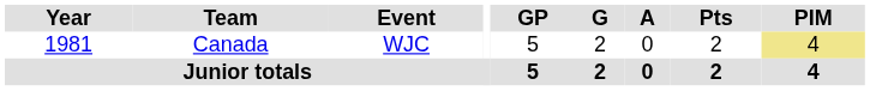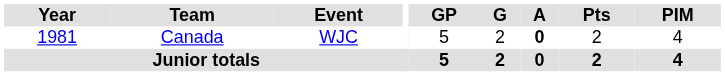Canada | A: normal -> bold
Canada | PIM: khaki background -> no background
